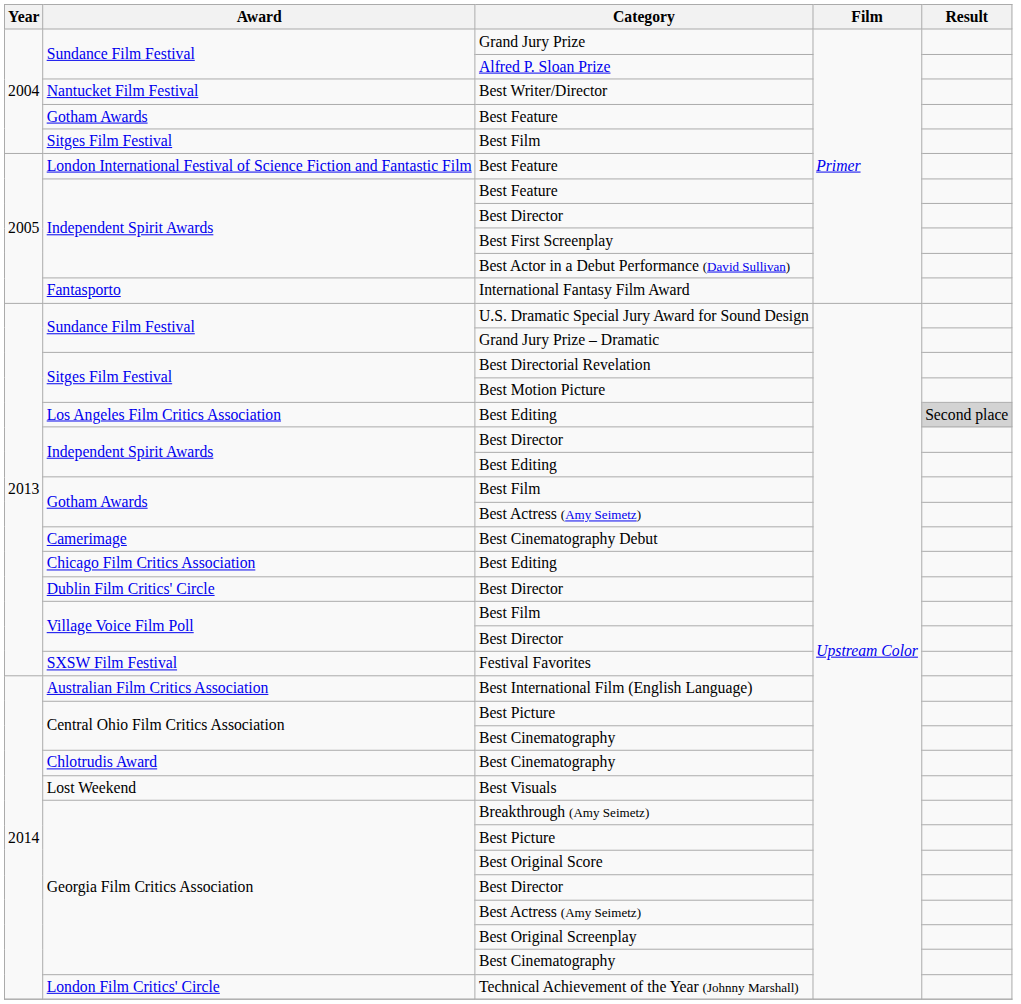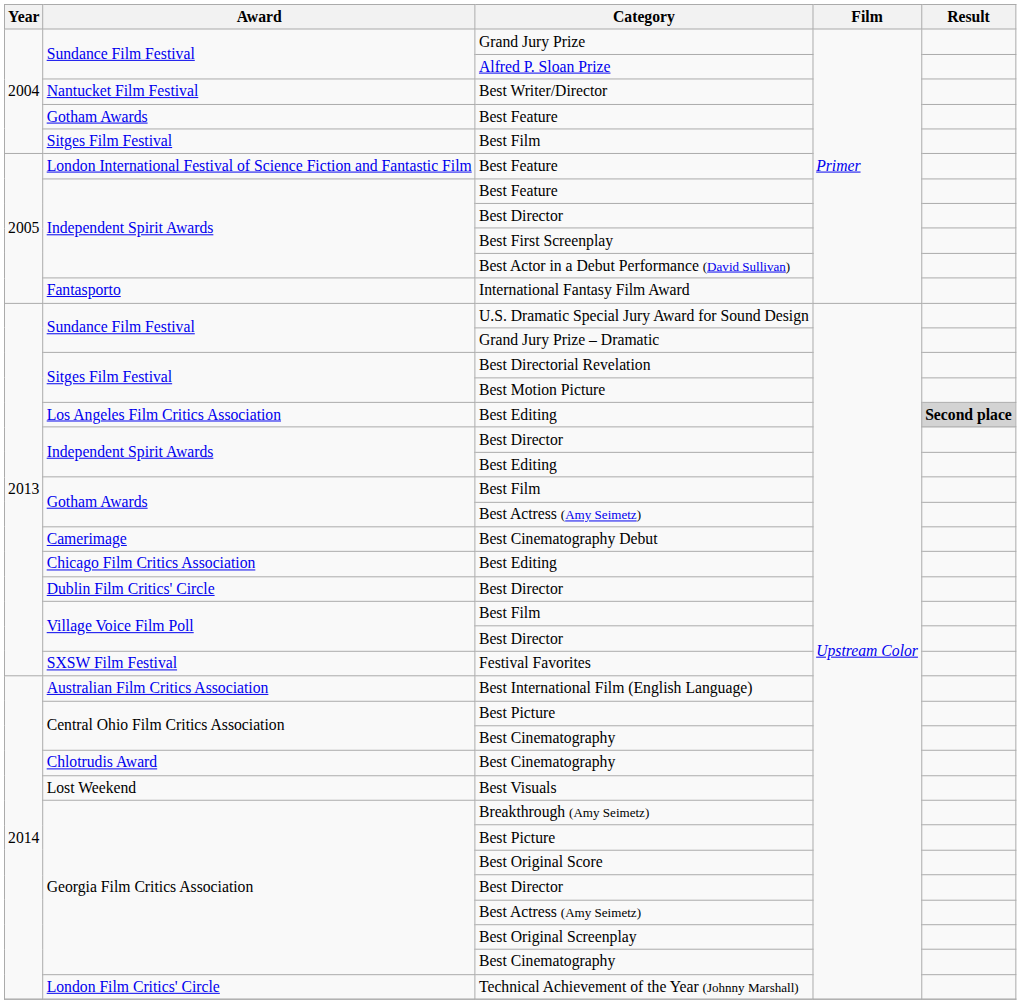Los Angeles Film Critics Association / Best Editing | Result: normal -> bold
